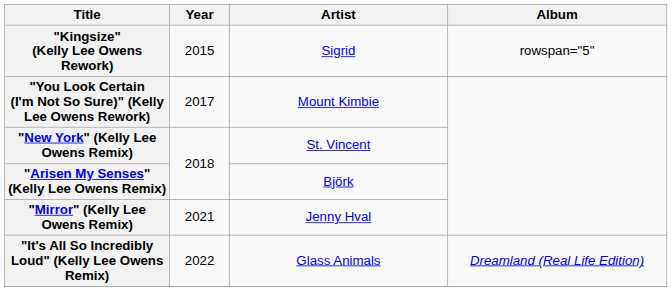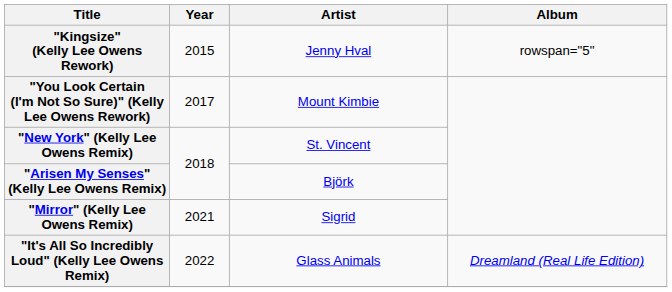"Kingsize" (Kelly Lee Owens Rework) | Artist: Sigrid -> Jenny Hval
"Mirror" (Kelly Lee Owens Remix) | Artist: Jenny Hval -> Sigrid
